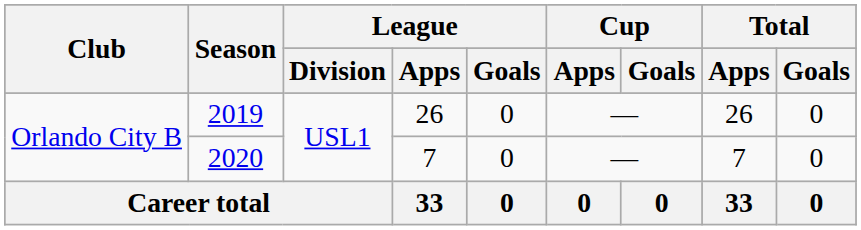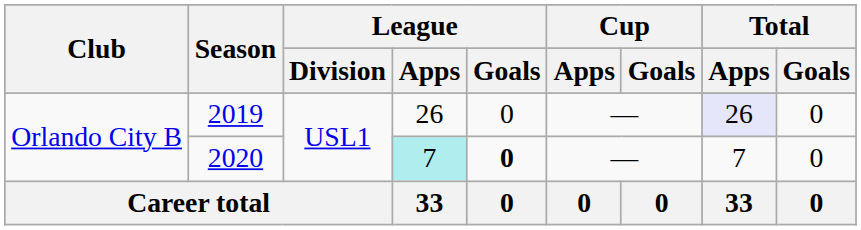2019 | Total / Apps: no background -> lavender background
2020 | League / Apps: no background -> paleturquoise background
2020 | League / Goals: normal -> bold
